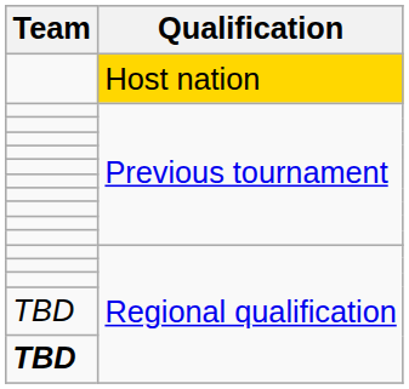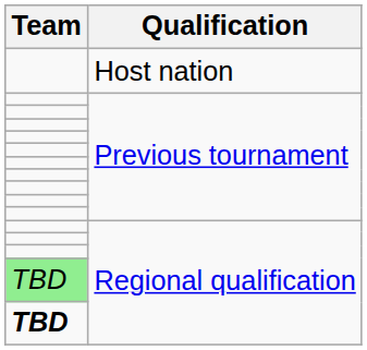row 2 | Qualification: gold background -> no background
row 16 | Team: no background -> lightgreen background
